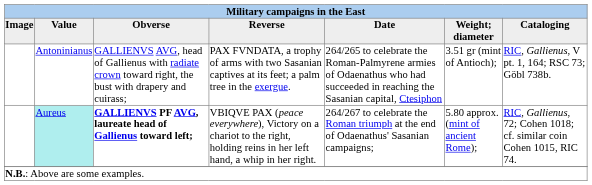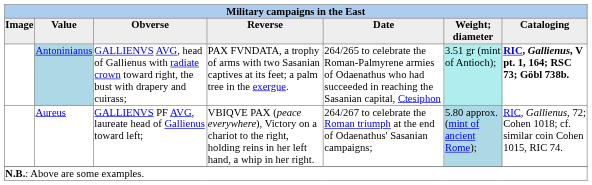Antoninianus | Value: no background -> lightblue background
Antoninianus | Weight; diameter: no background -> paleturquoise background
Antoninianus | Cataloging: normal -> bold
Aureus | Value: paleturquoise background -> no background
Aureus | Obverse: bold -> normal
Aureus | Weight; diameter: no background -> lightblue background
